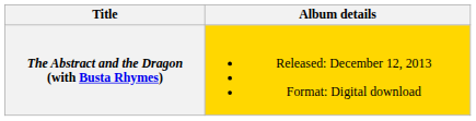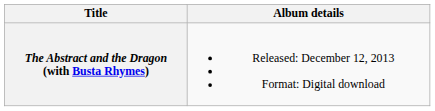The Abstract and the Dragon (with Busta Rhymes) | Album details: gold background -> no background
